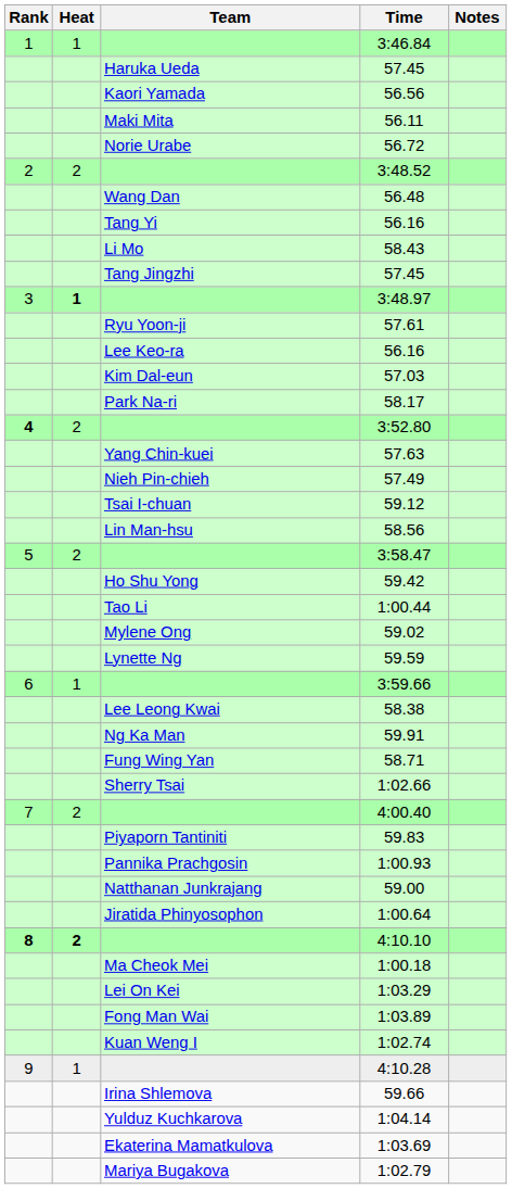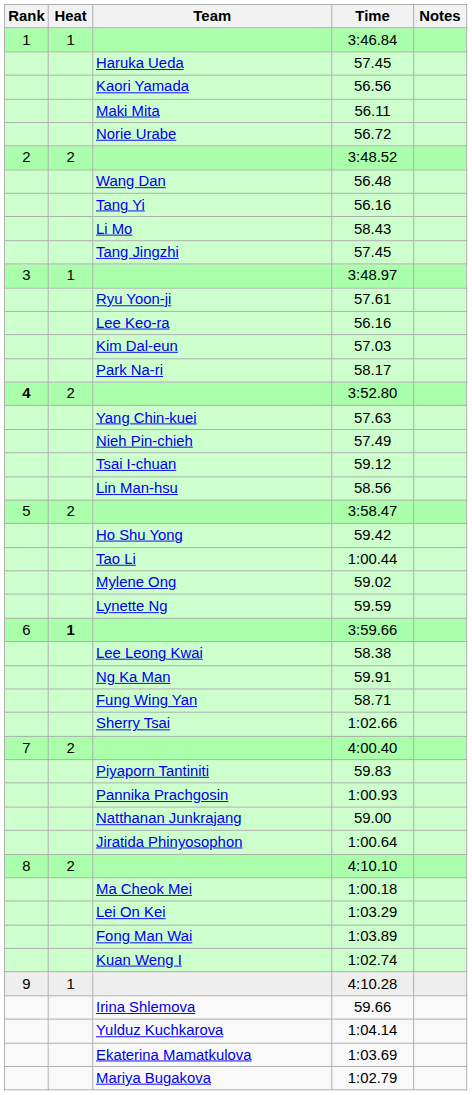3:48.97 | Heat: bold -> normal
3:59.66 | Heat: normal -> bold
4:10.10 | Rank: bold -> normal
4:10.10 | Heat: bold -> normal
